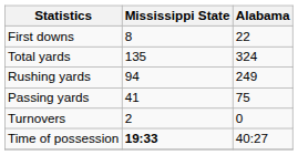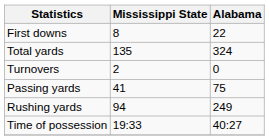rows swapped: Rushing yards <-> Turnovers
Time of possession | Mississippi State: bold -> normal
